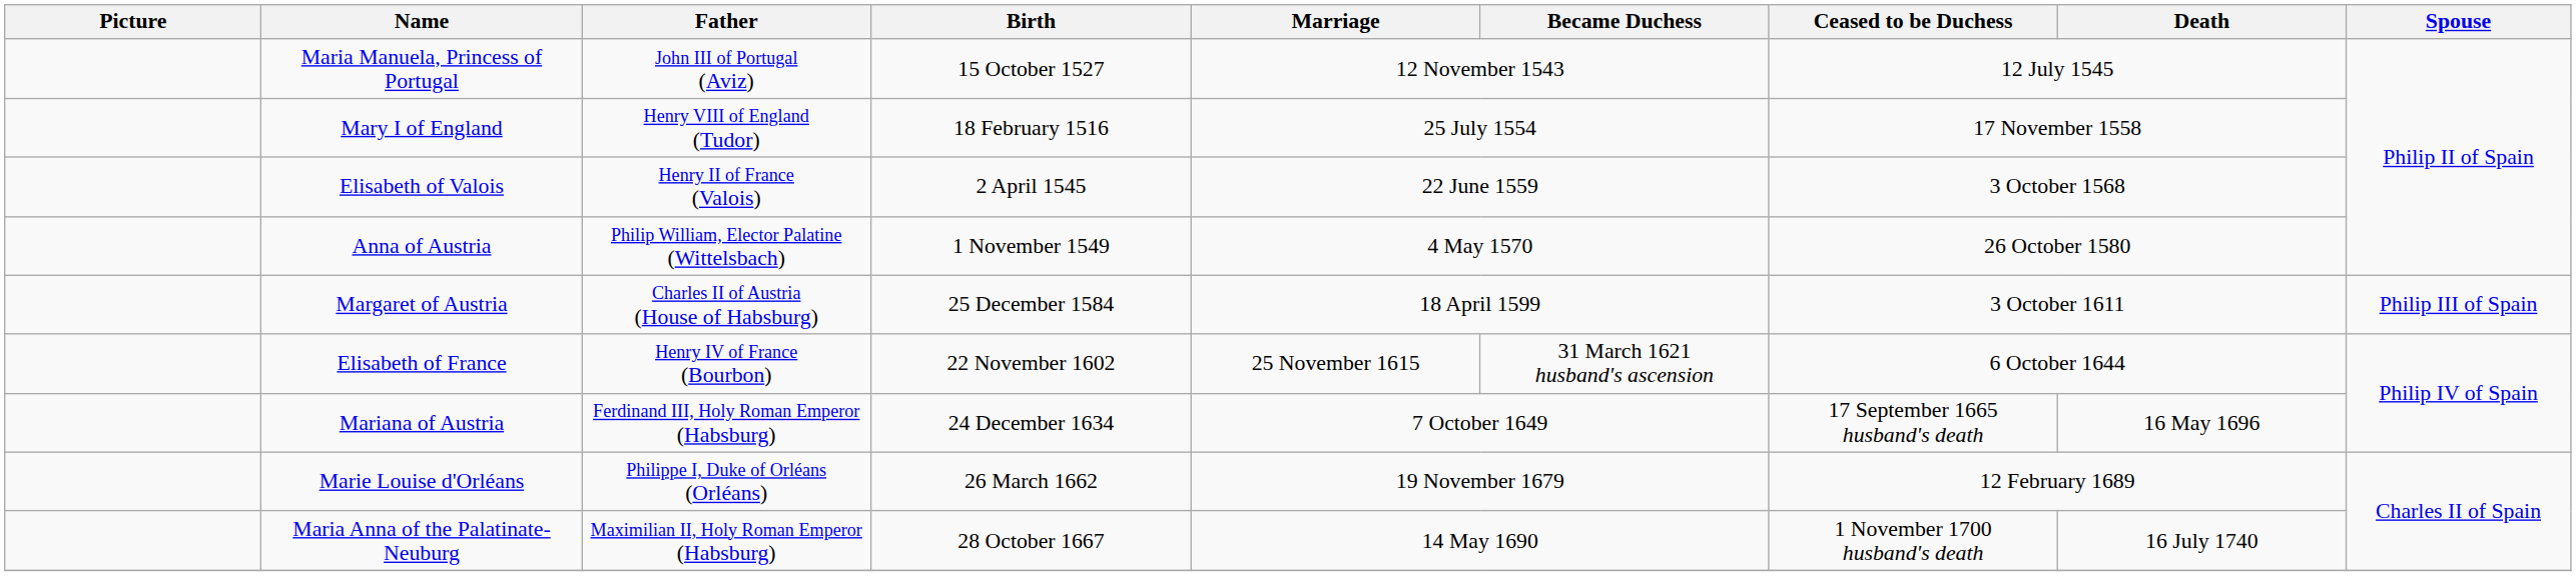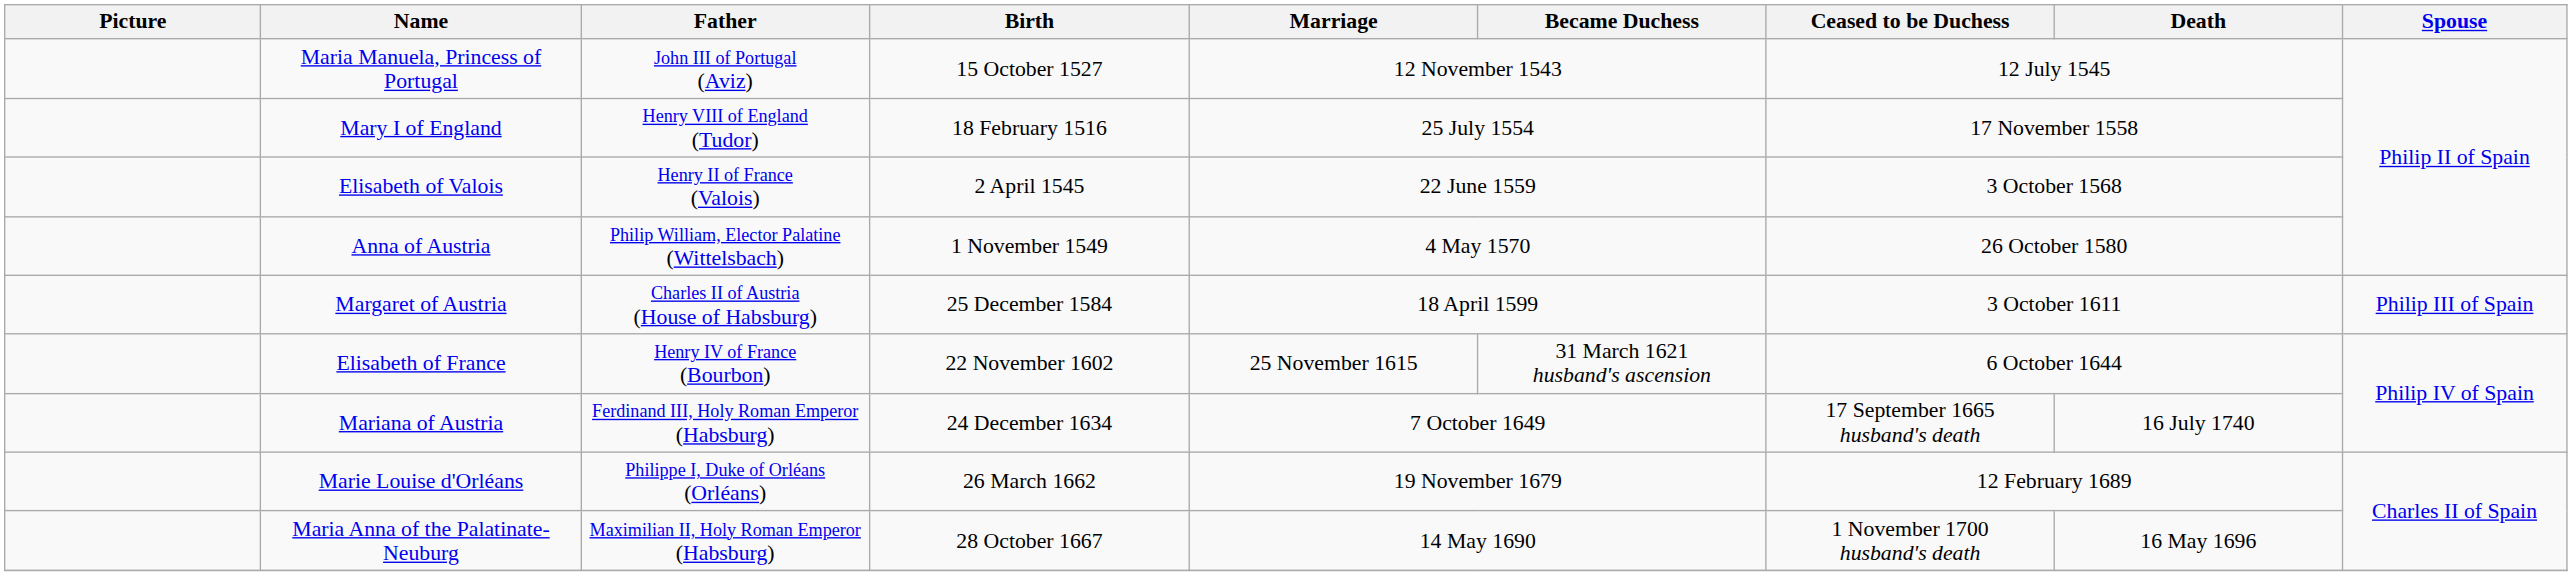Mariana of Austria | Death: 16 May 1696 -> 16 July 1740
Maria Anna of the Palatinate-Neuburg | Death: 16 July 1740 -> 16 May 1696
